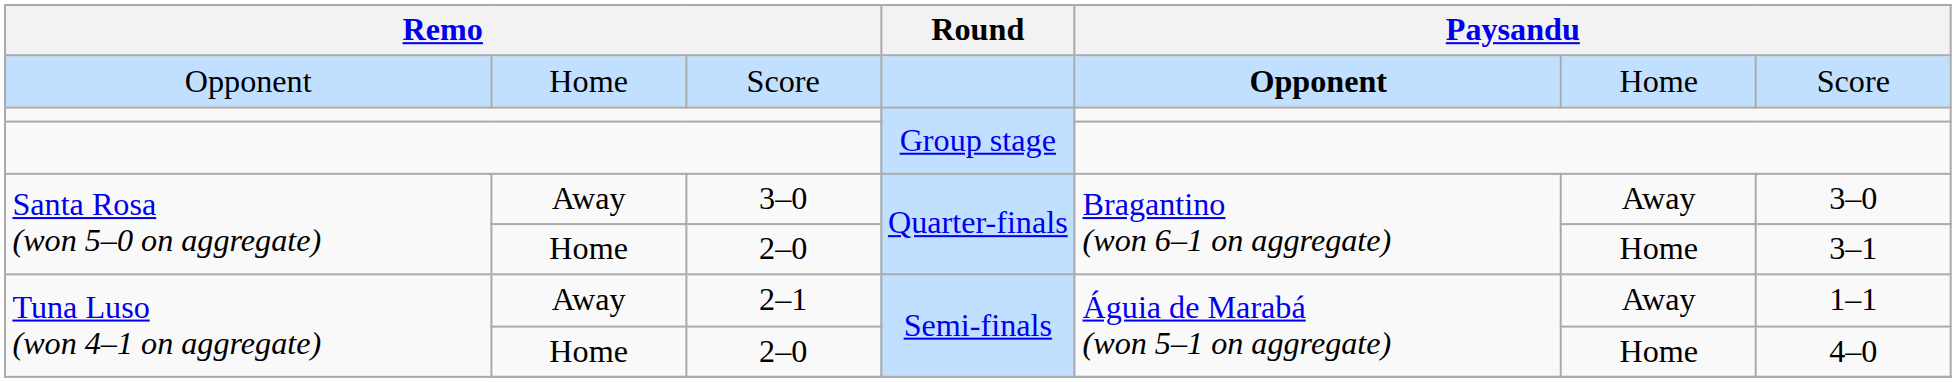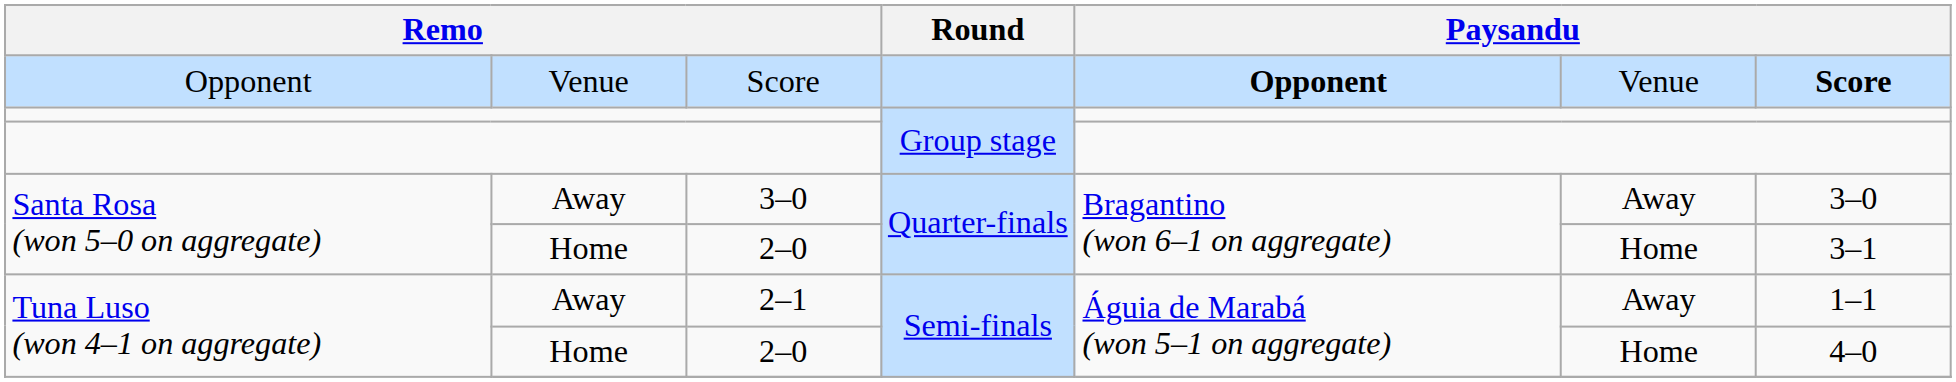row 2 | column 2: Home -> Venue
row 2 | column 6: Home -> Venue
row 2 | column 7: normal -> bold
